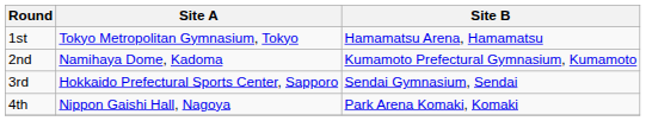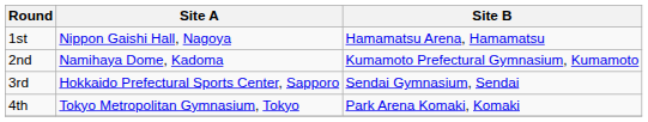1st | Site A: Tokyo Metropolitan Gymnasium, Tokyo -> Nippon Gaishi Hall, Nagoya
4th | Site A: Nippon Gaishi Hall, Nagoya -> Tokyo Metropolitan Gymnasium, Tokyo
